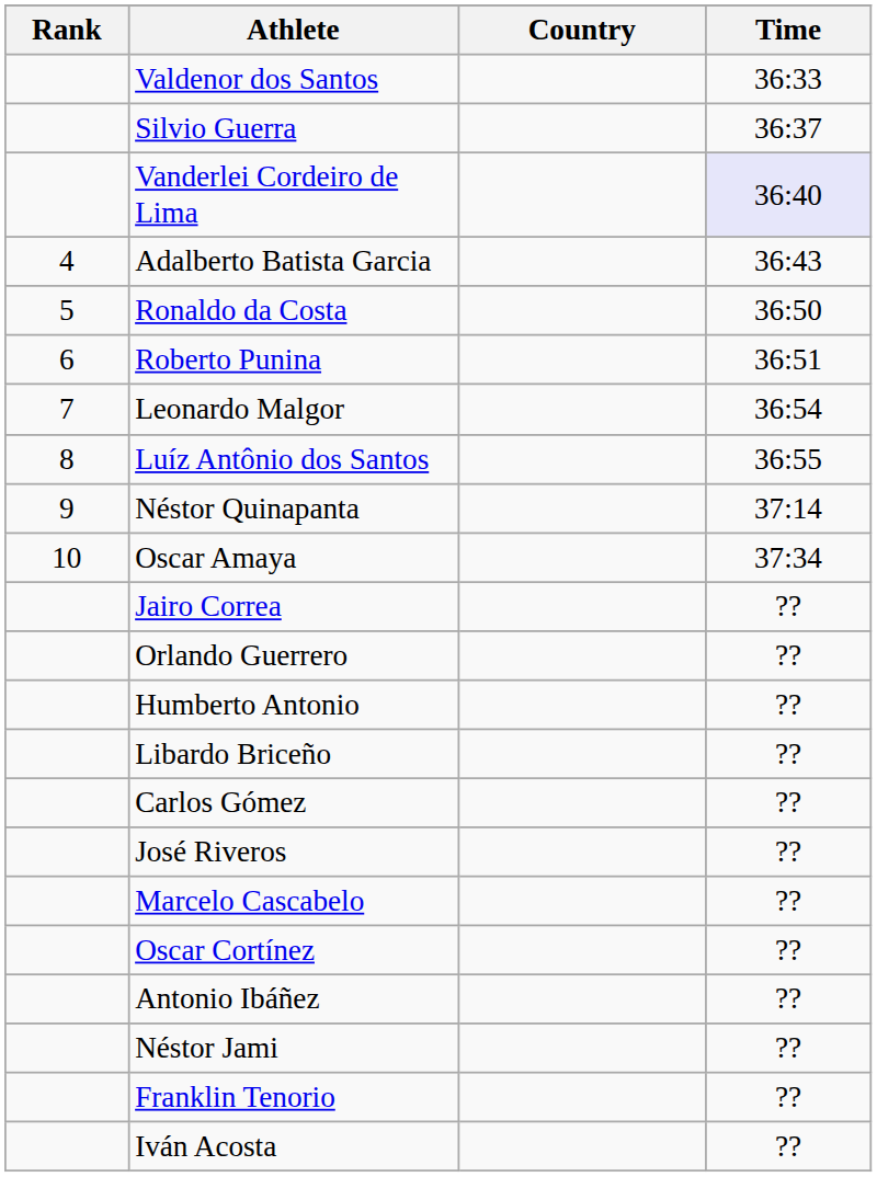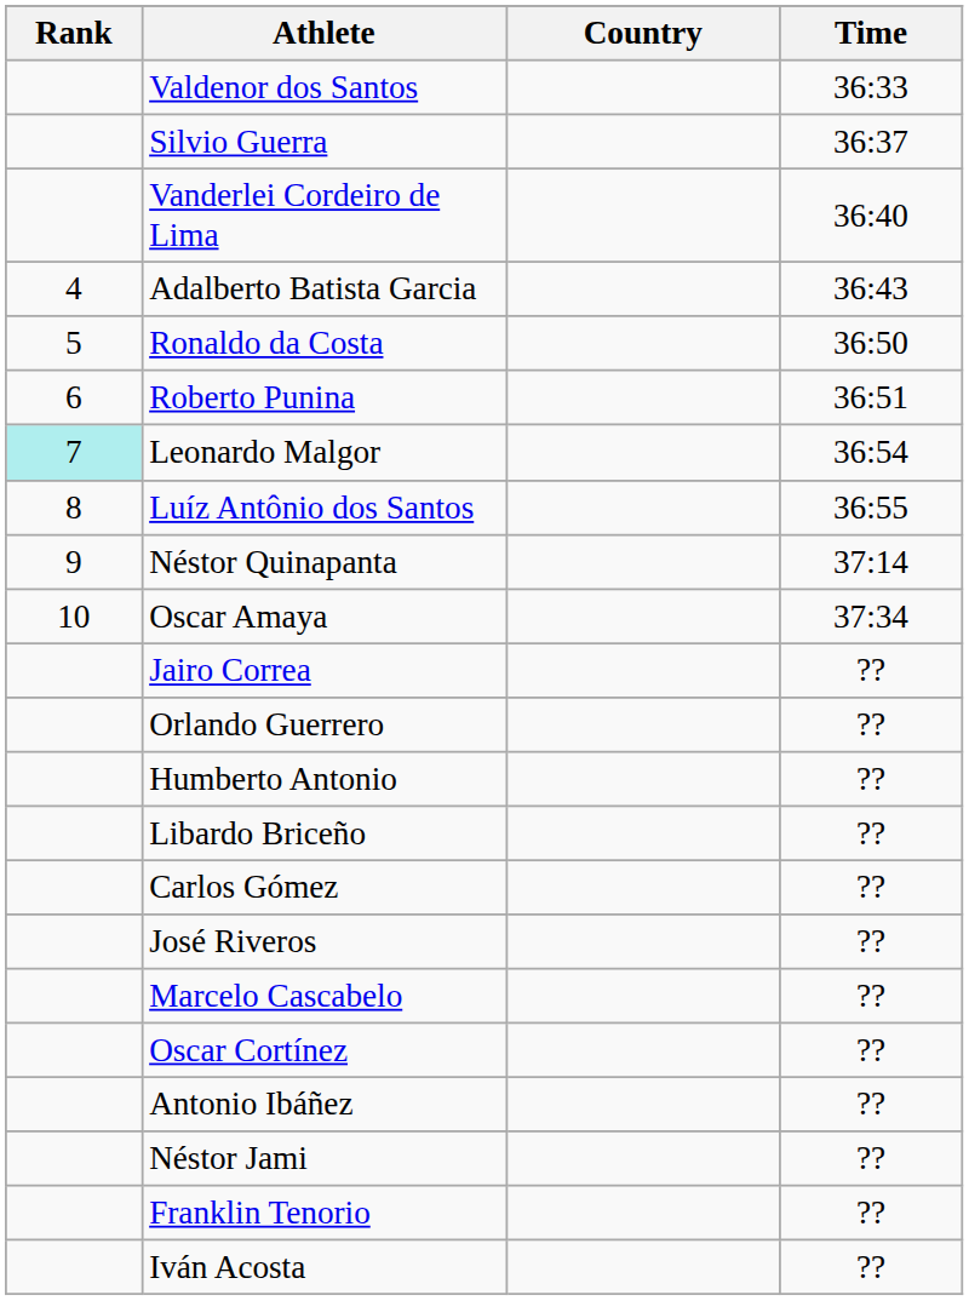Vanderlei Cordeiro de Lima | Time: lavender background -> no background
Leonardo Malgor | Rank: no background -> paleturquoise background
